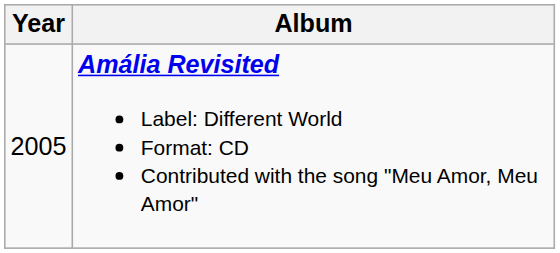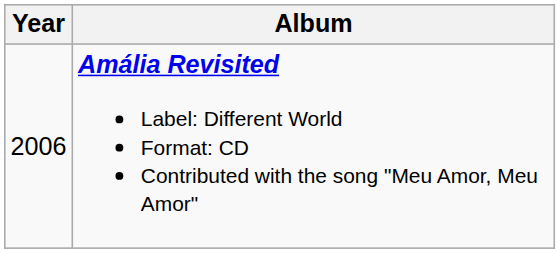row 2 | Year: 2005 -> 2006
